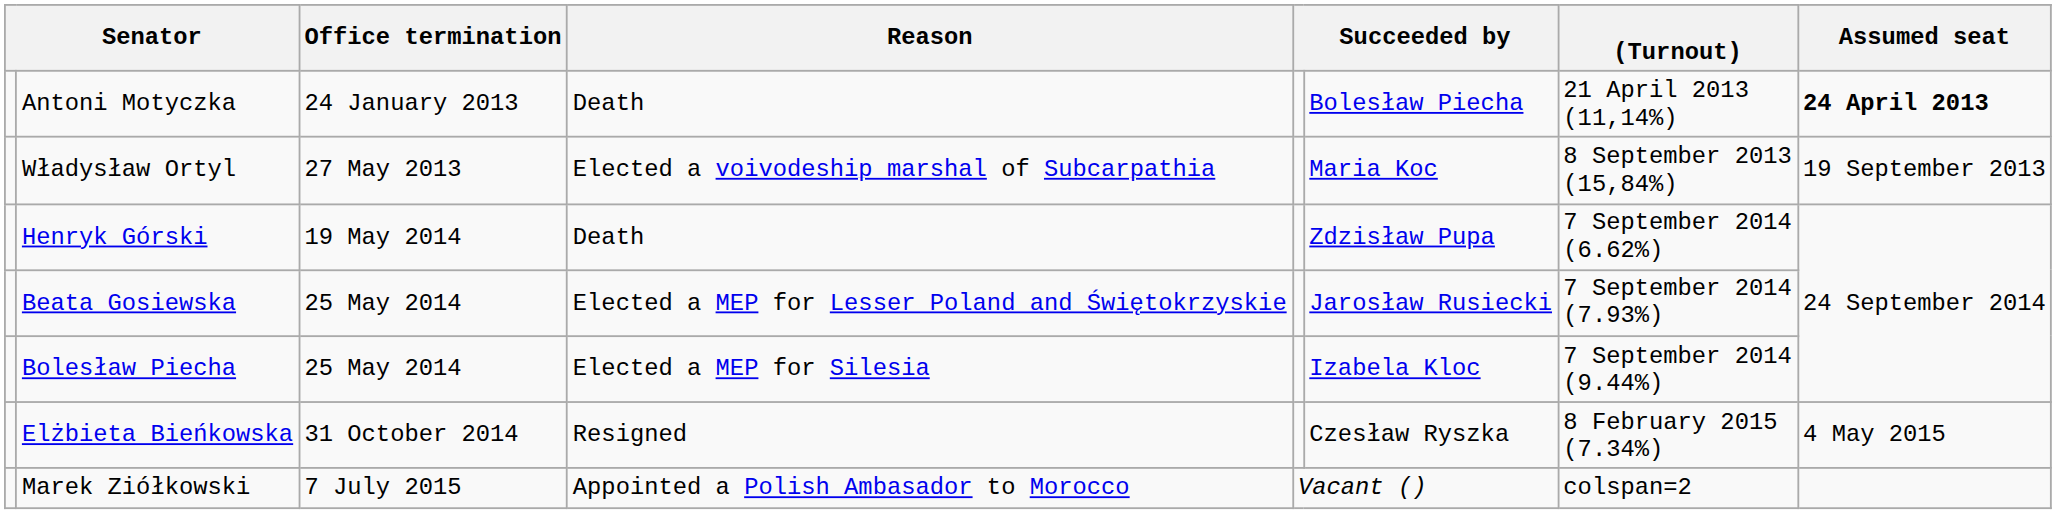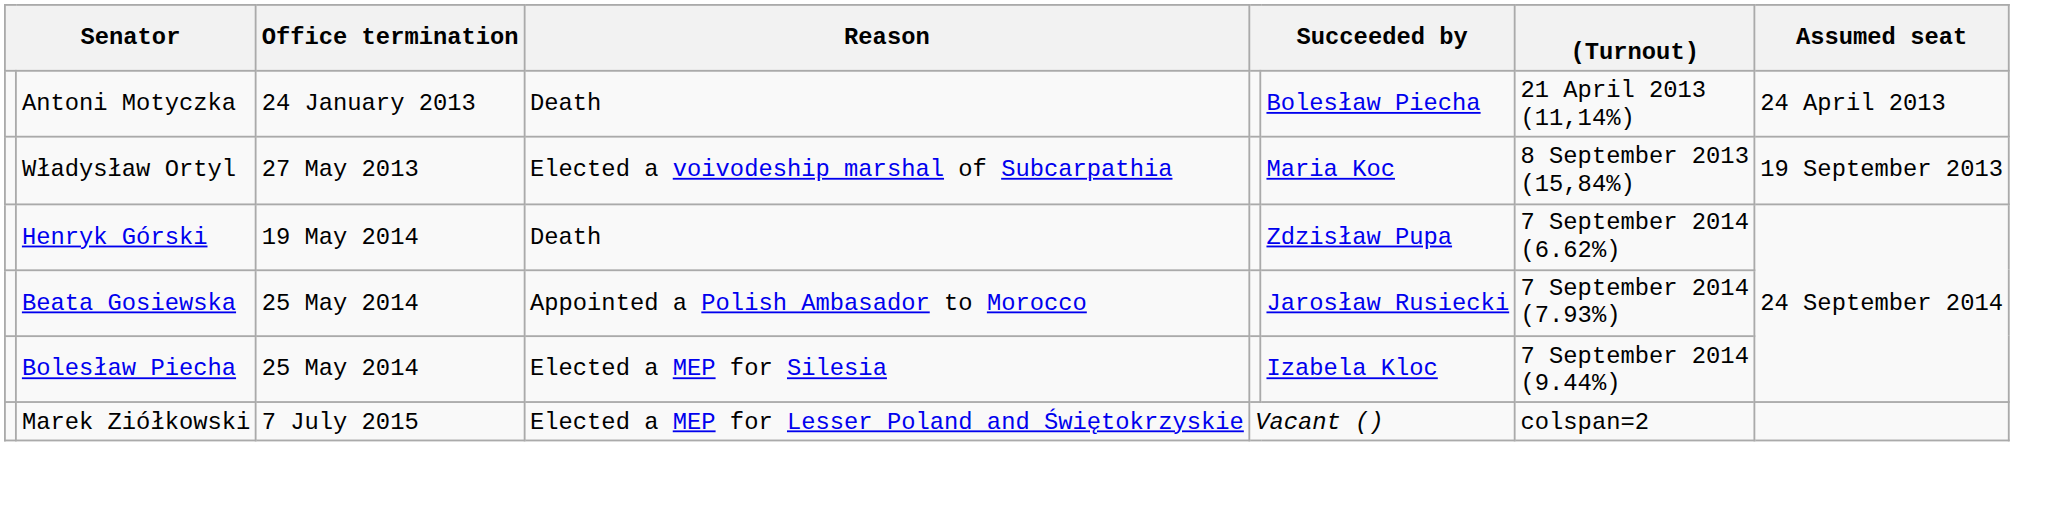Antoni Motyczka | Assumed seat: bold -> normal
Beata Gosiewska | Reason: Elected a MEP for Lesser Poland and Świętokrzyskie -> Appointed a Polish Ambasador to Morocco
- row: Elżbieta Bieńkowska | 31 October 2014 | Resigned | Czesław Ryszka | 8 February 2015 (7.34%) | 4 May 2015
Marek Ziółkowski | Reason: Appointed a Polish Ambasador to Morocco -> Elected a MEP for Lesser Poland and Świętokrzyskie
